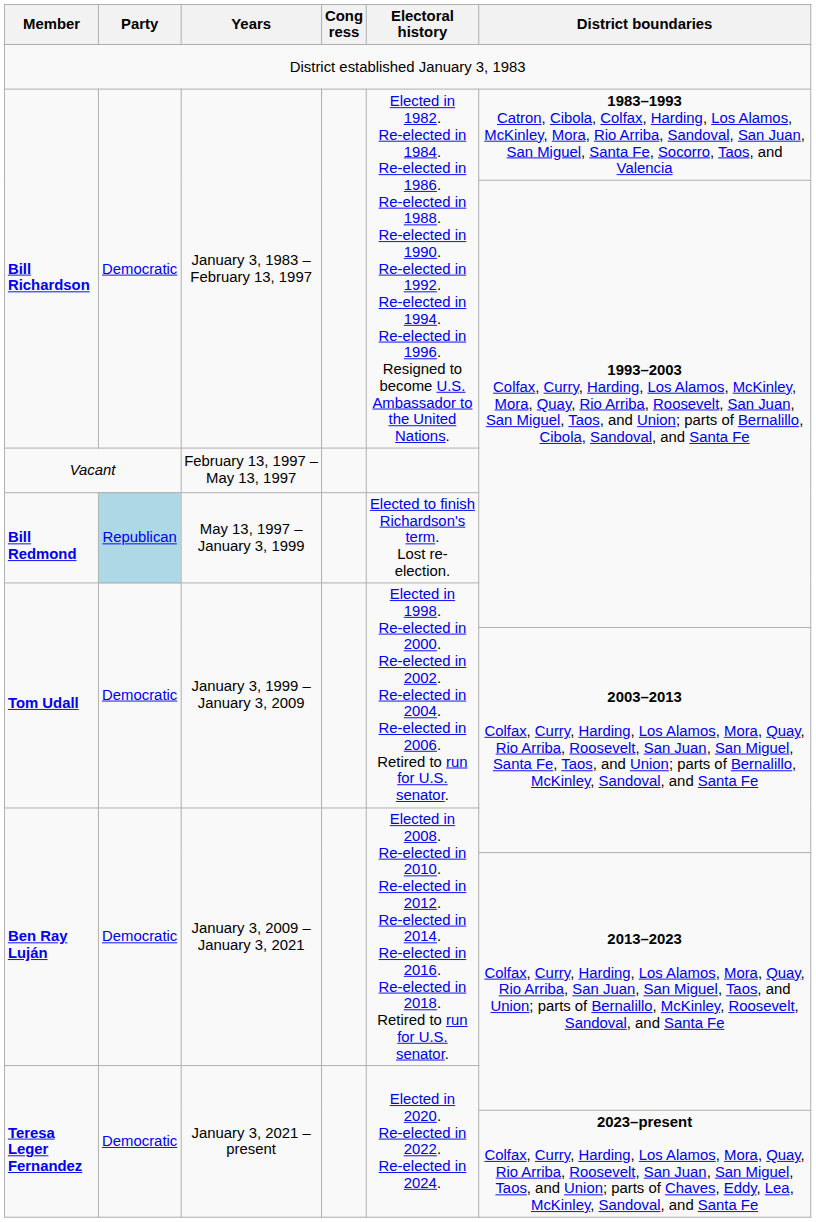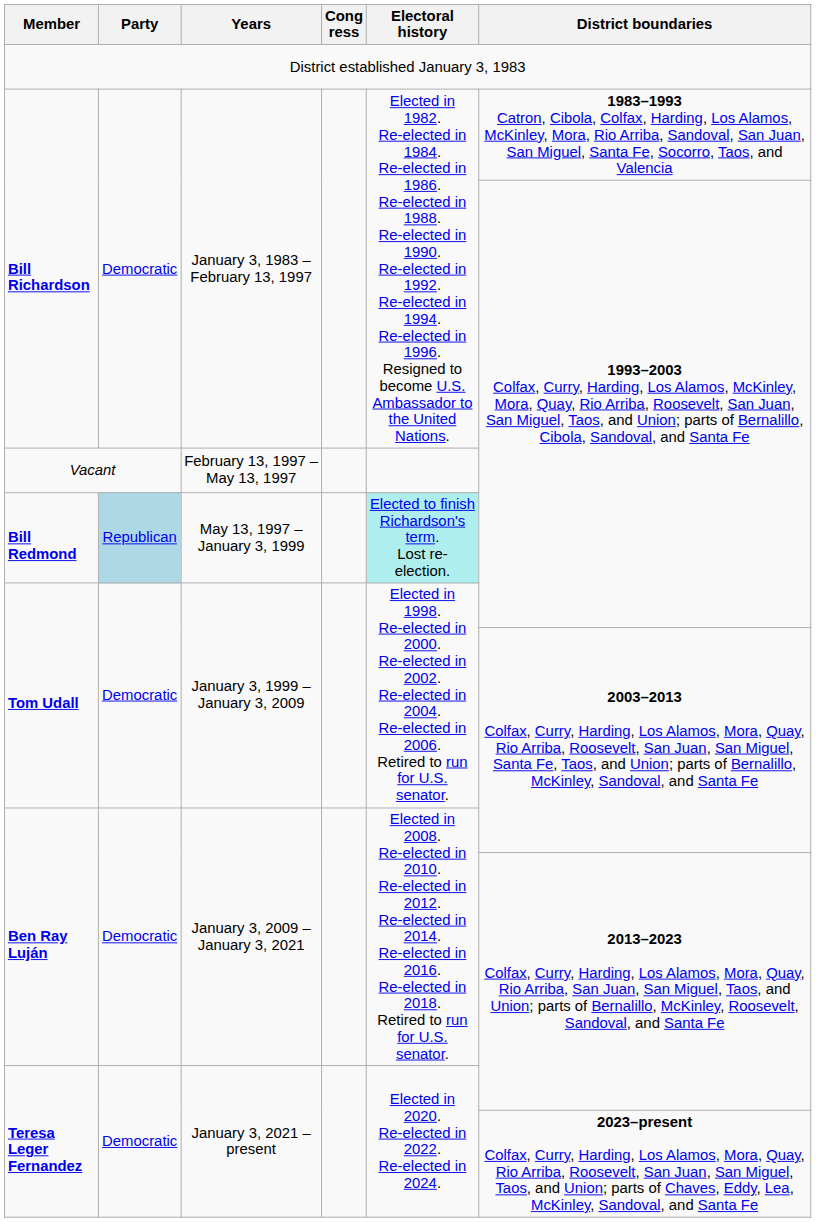Bill Redmond | Electoral history: no background -> paleturquoise background
